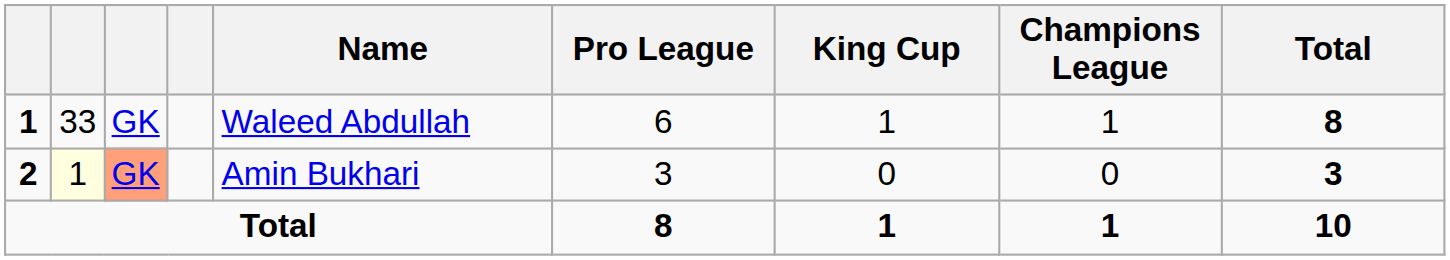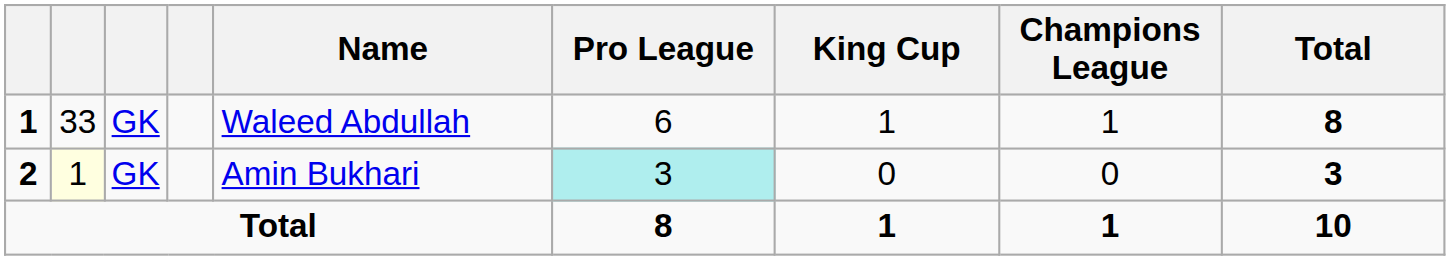2 | column 3: lightsalmon background -> no background
2 | Pro League: no background -> paleturquoise background
